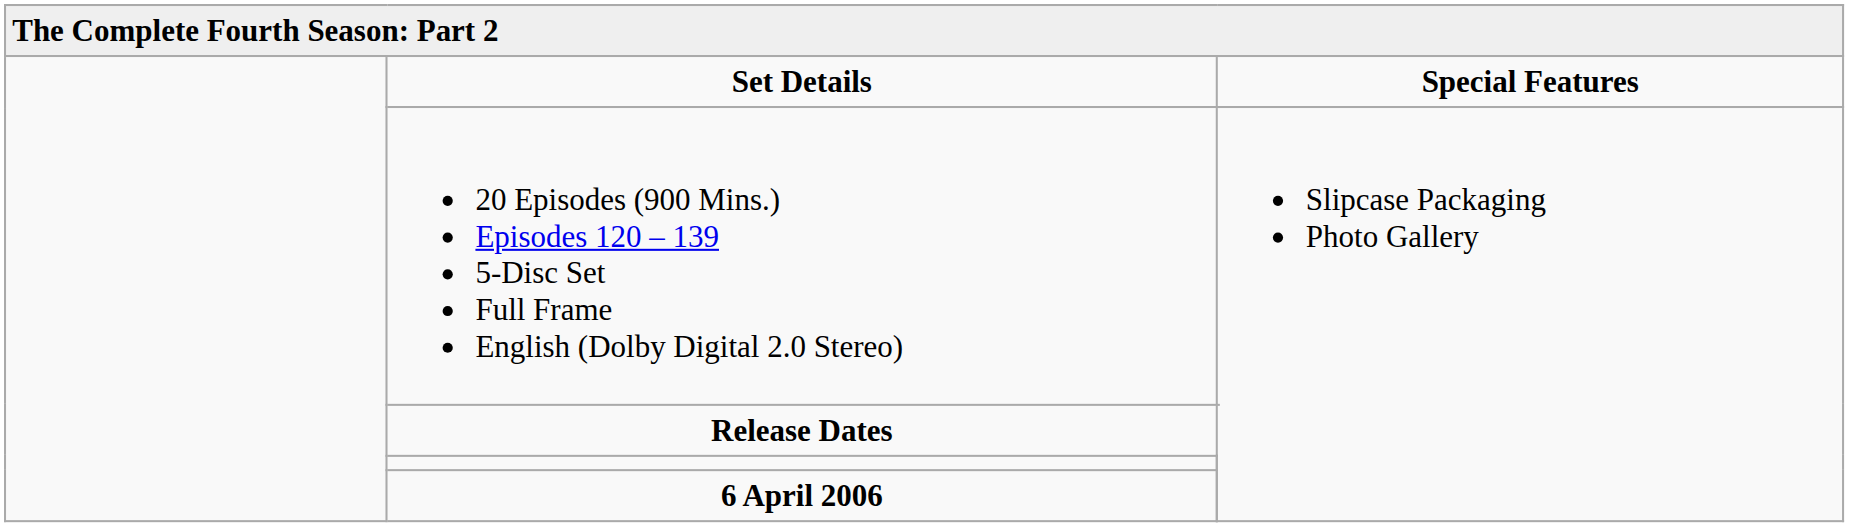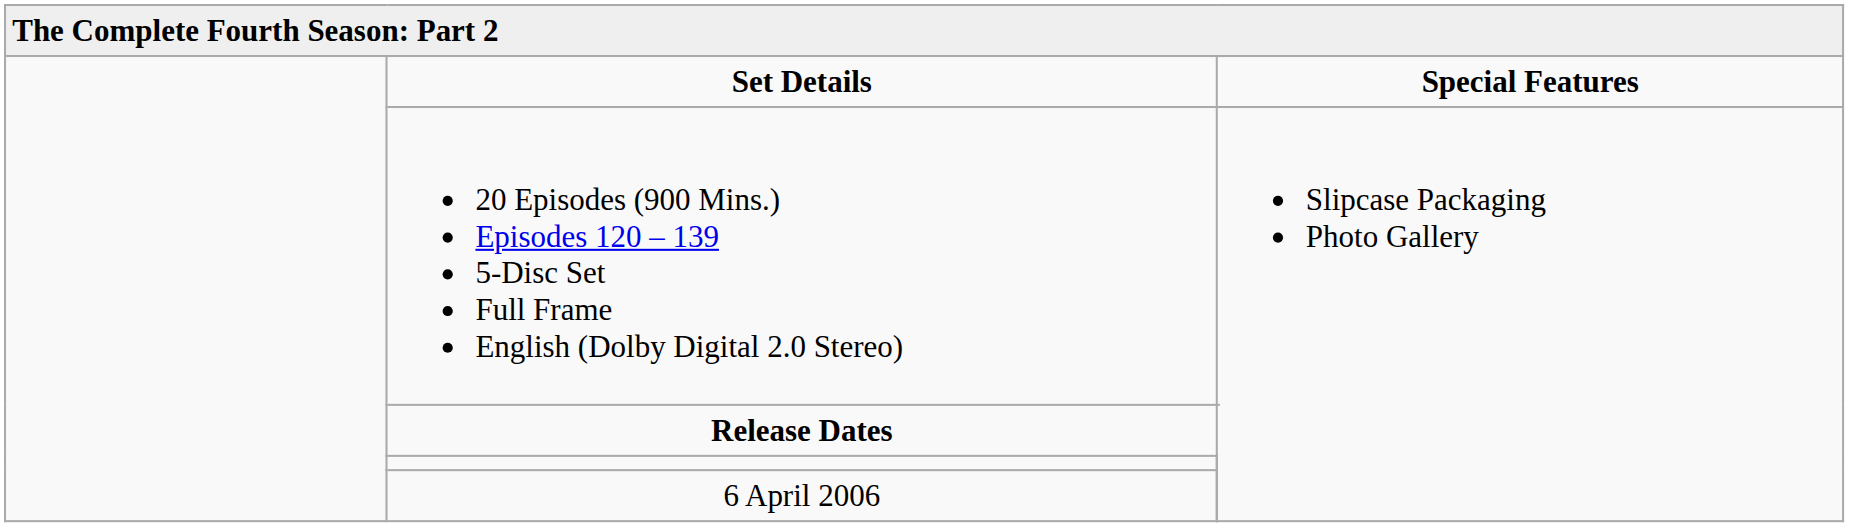6 April 2006 | column 2: bold -> normal
